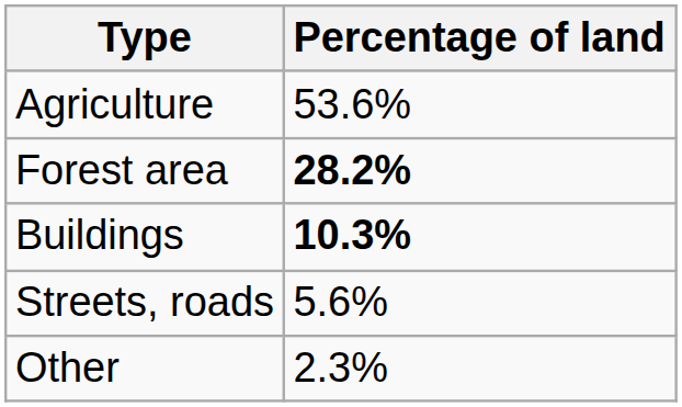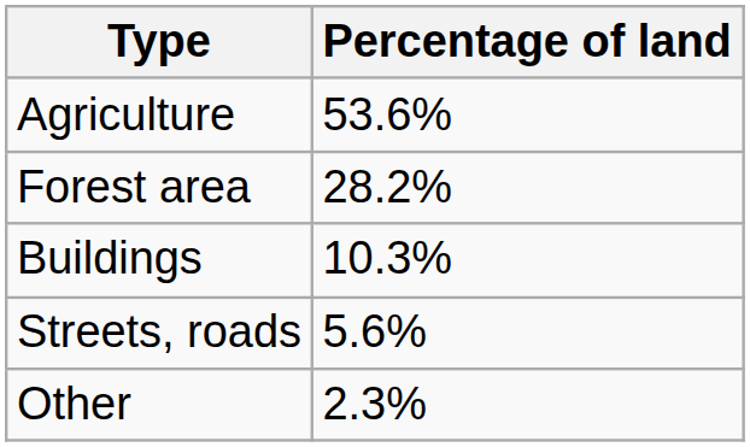Forest area | Percentage of land: bold -> normal
Buildings | Percentage of land: bold -> normal
